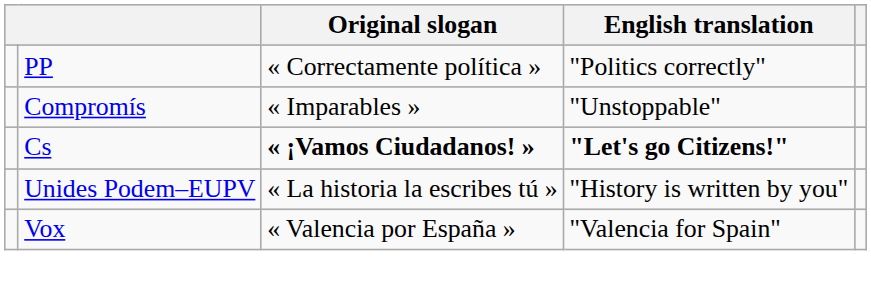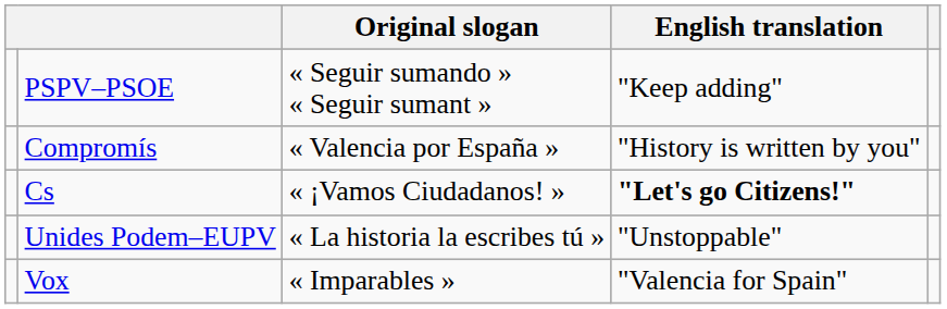- row: PP | « Correctamente política » | "Politics correctly"
+ row: PSPV–PSOE | « Seguir sumando » « Seguir sumant » | "Keep adding"
Compromís | Original slogan: « Imparables » -> « Valencia por España »
Compromís | English translation: "Unstoppable" -> "History is written by you"
Cs | Original slogan: bold -> normal
Unides Podem–EUPV | English translation: "History is written by you" -> "Unstoppable"
Vox | Original slogan: « Valencia por España » -> « Imparables »
